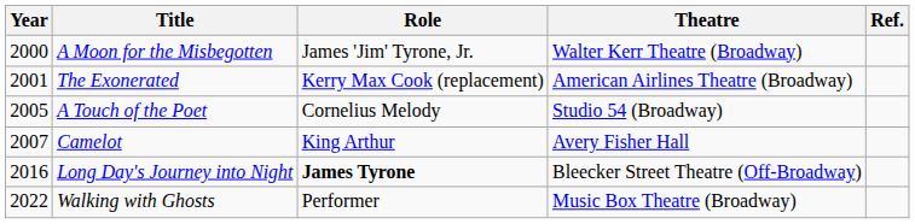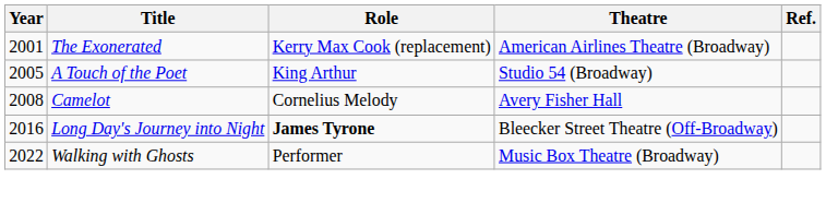- row: 2000 | A Moon for the Misbegotten | James 'Jim' Tyrone, Jr. | Walter Kerr Theatre (Broadway)
A Touch of the Poet | Role: Cornelius Melody -> King Arthur
Camelot | Year: 2007 -> 2008
Camelot | Role: King Arthur -> Cornelius Melody
